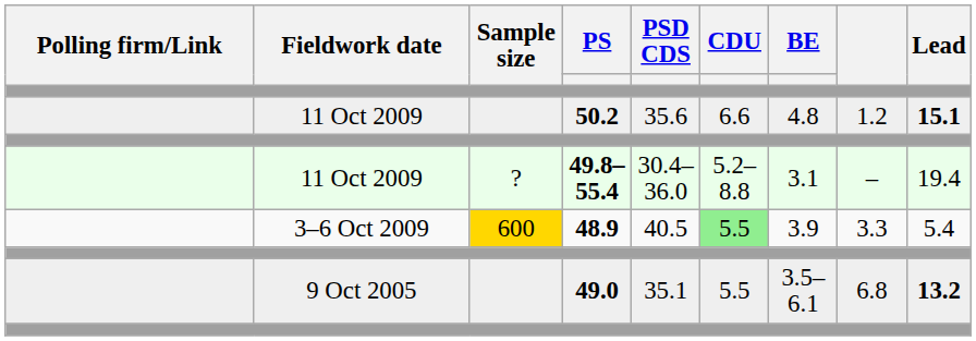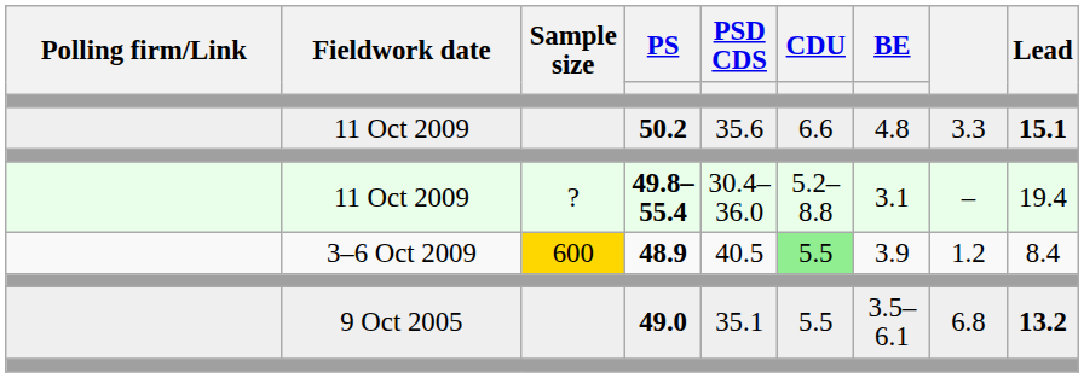50.2 | column 8: 1.2 -> 3.3
48.9 | column 8: 3.3 -> 1.2
48.9 | Lead: 5.4 -> 8.4
